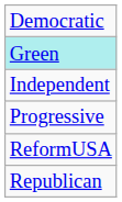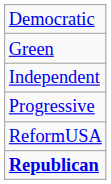row 2 | column 1: paleturquoise background -> no background
row 6 | column 1: normal -> bold
